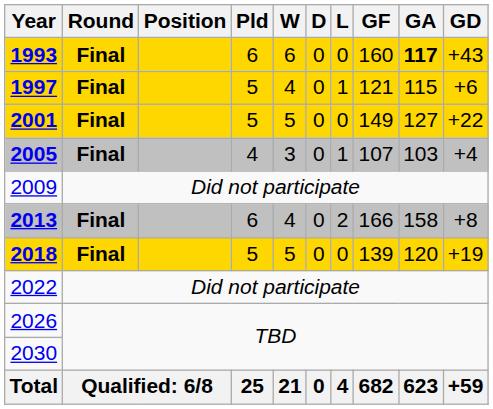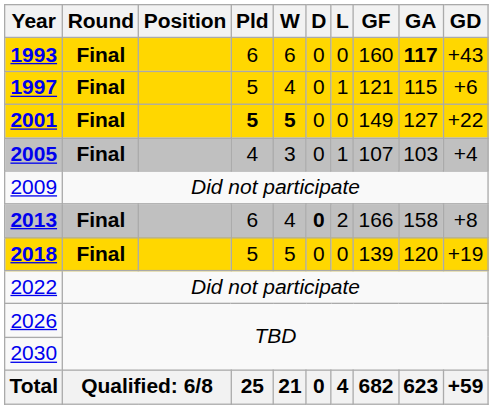2001 | Pld: normal -> bold
2001 | W: normal -> bold
2013 | D: normal -> bold
